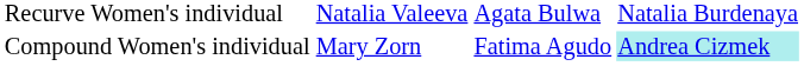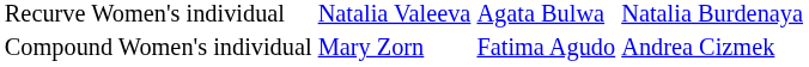Compound Women's individual | column 4: paleturquoise background -> no background
